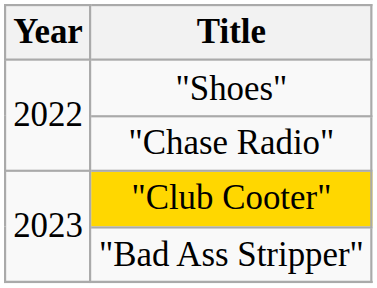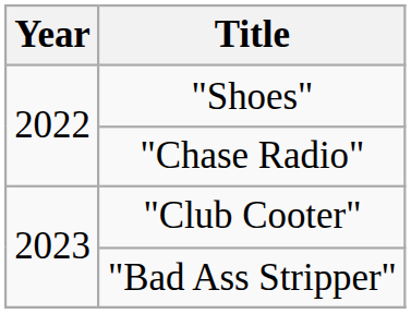"Club Cooter" | Title: gold background -> no background
